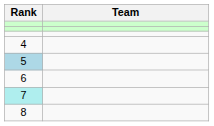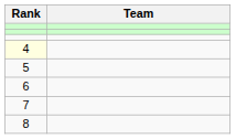row 5 | Rank: no background -> lightyellow background
row 6 | Rank: lightblue background -> no background
row 8 | Rank: paleturquoise background -> no background
